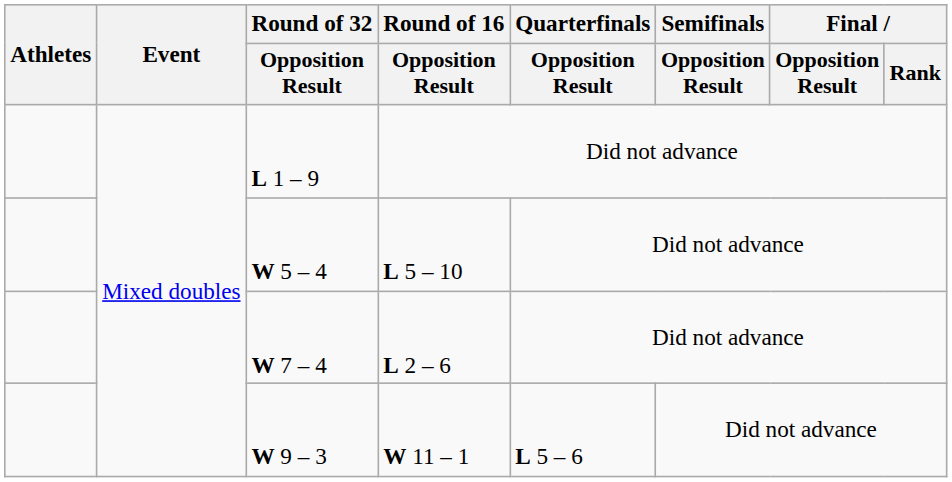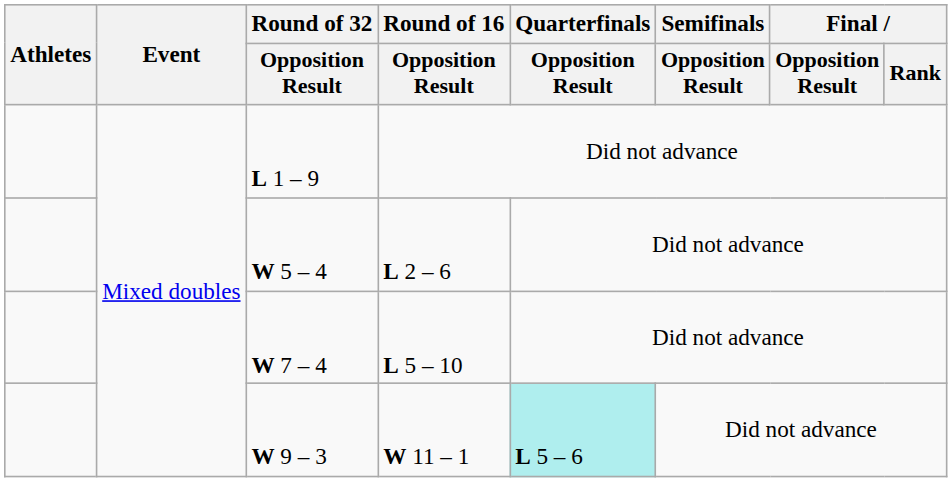W 5 – 4 | Round of 16 / Opposition Result: L 5 – 10 -> L 2 – 6
W 7 – 4 | Round of 16 / Opposition Result: L 2 – 6 -> L 5 – 10
W 9 – 3 | Quarterfinals / Opposition Result: no background -> paleturquoise background
